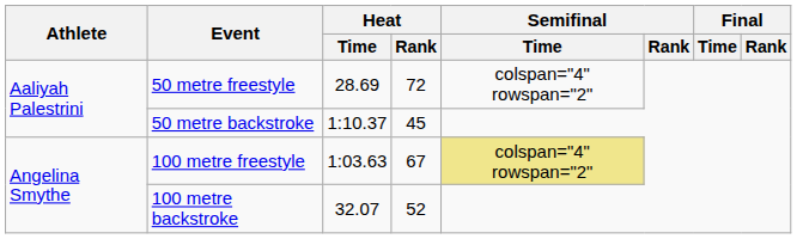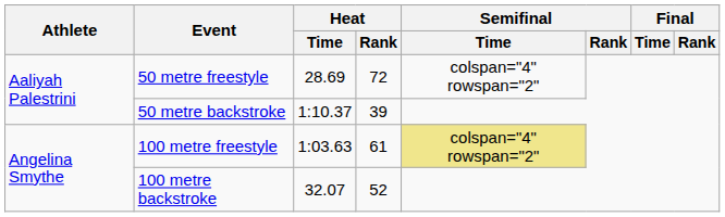50 metre backstroke | Heat / Rank: 45 -> 39
100 metre freestyle | Heat / Rank: 67 -> 61
